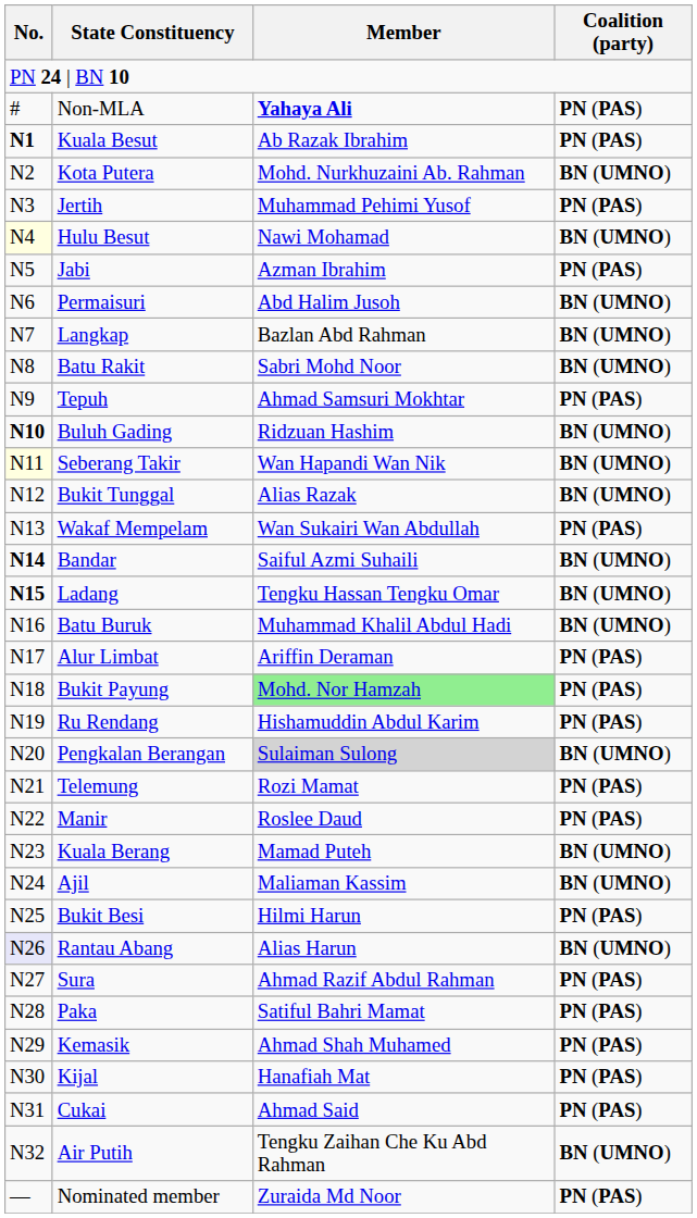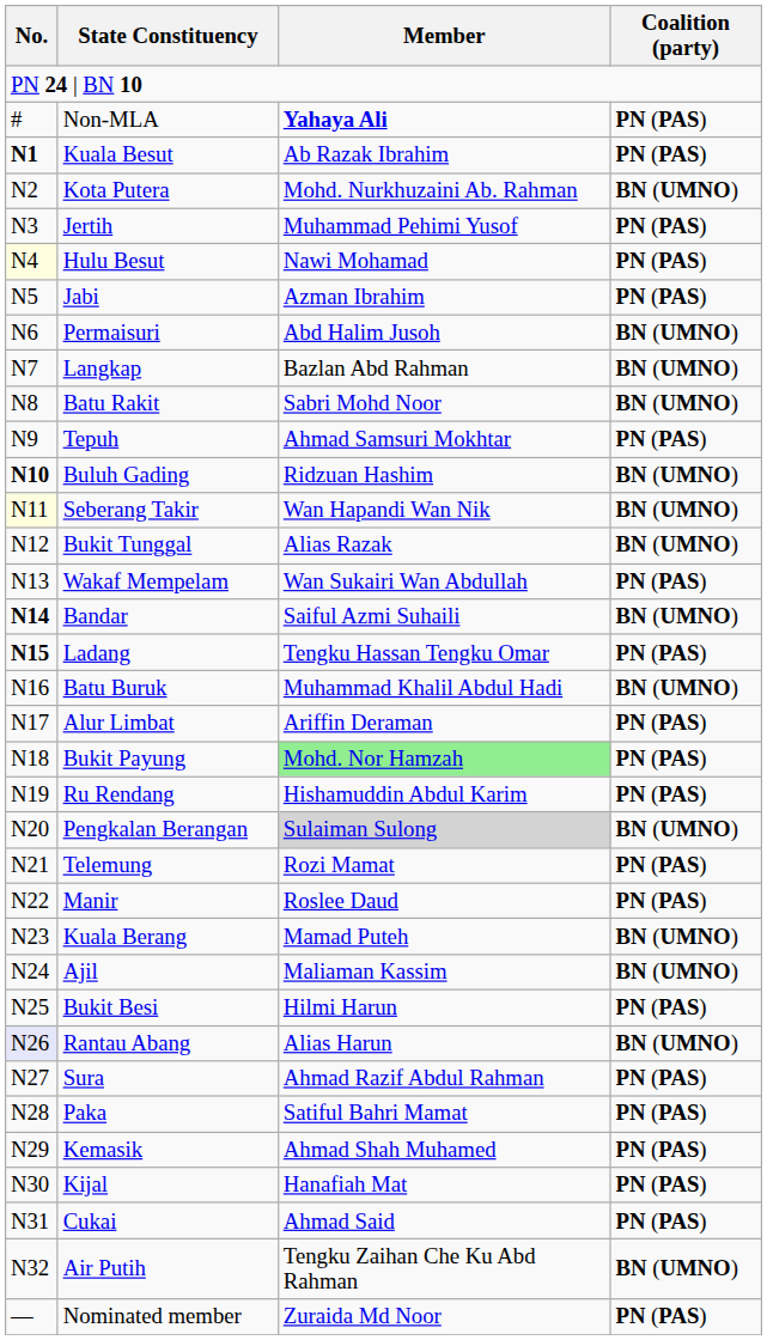Hulu Besut | Coalition (party): BN (UMNO) -> PN (PAS)
Ladang | Coalition (party): BN (UMNO) -> PN (PAS)
